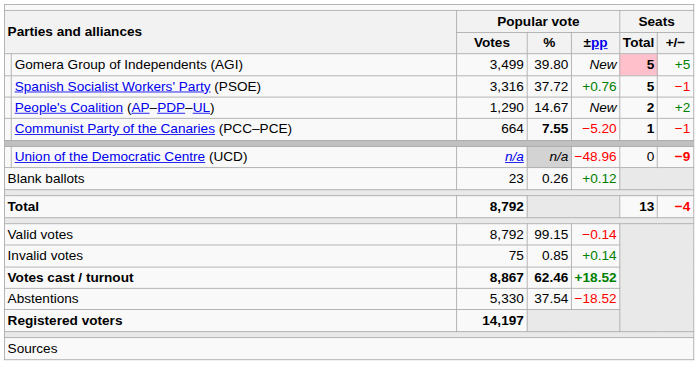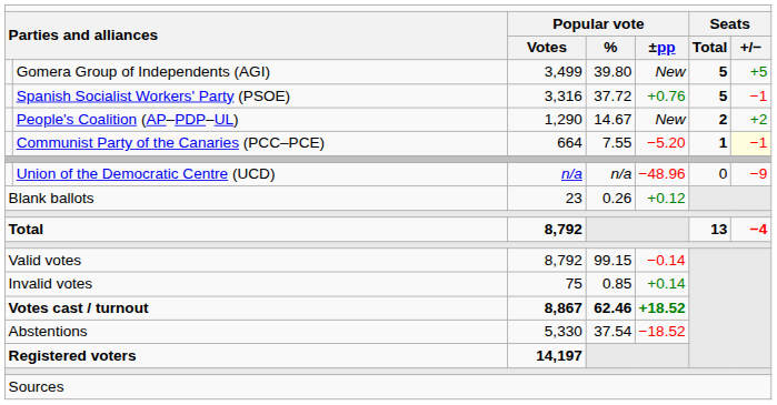Gomera Group of Independents (AGI) | column 6: pink background -> no background
Communist Party of the Canaries (PCC–PCE) | column 4: bold -> normal
Communist Party of the Canaries (PCC–PCE) | column 7: no background -> lightyellow background
Union of the Democratic Centre (UCD) | column 4: lightgrey background -> no background
Union of the Democratic Centre (UCD) | column 7: bold -> normal
